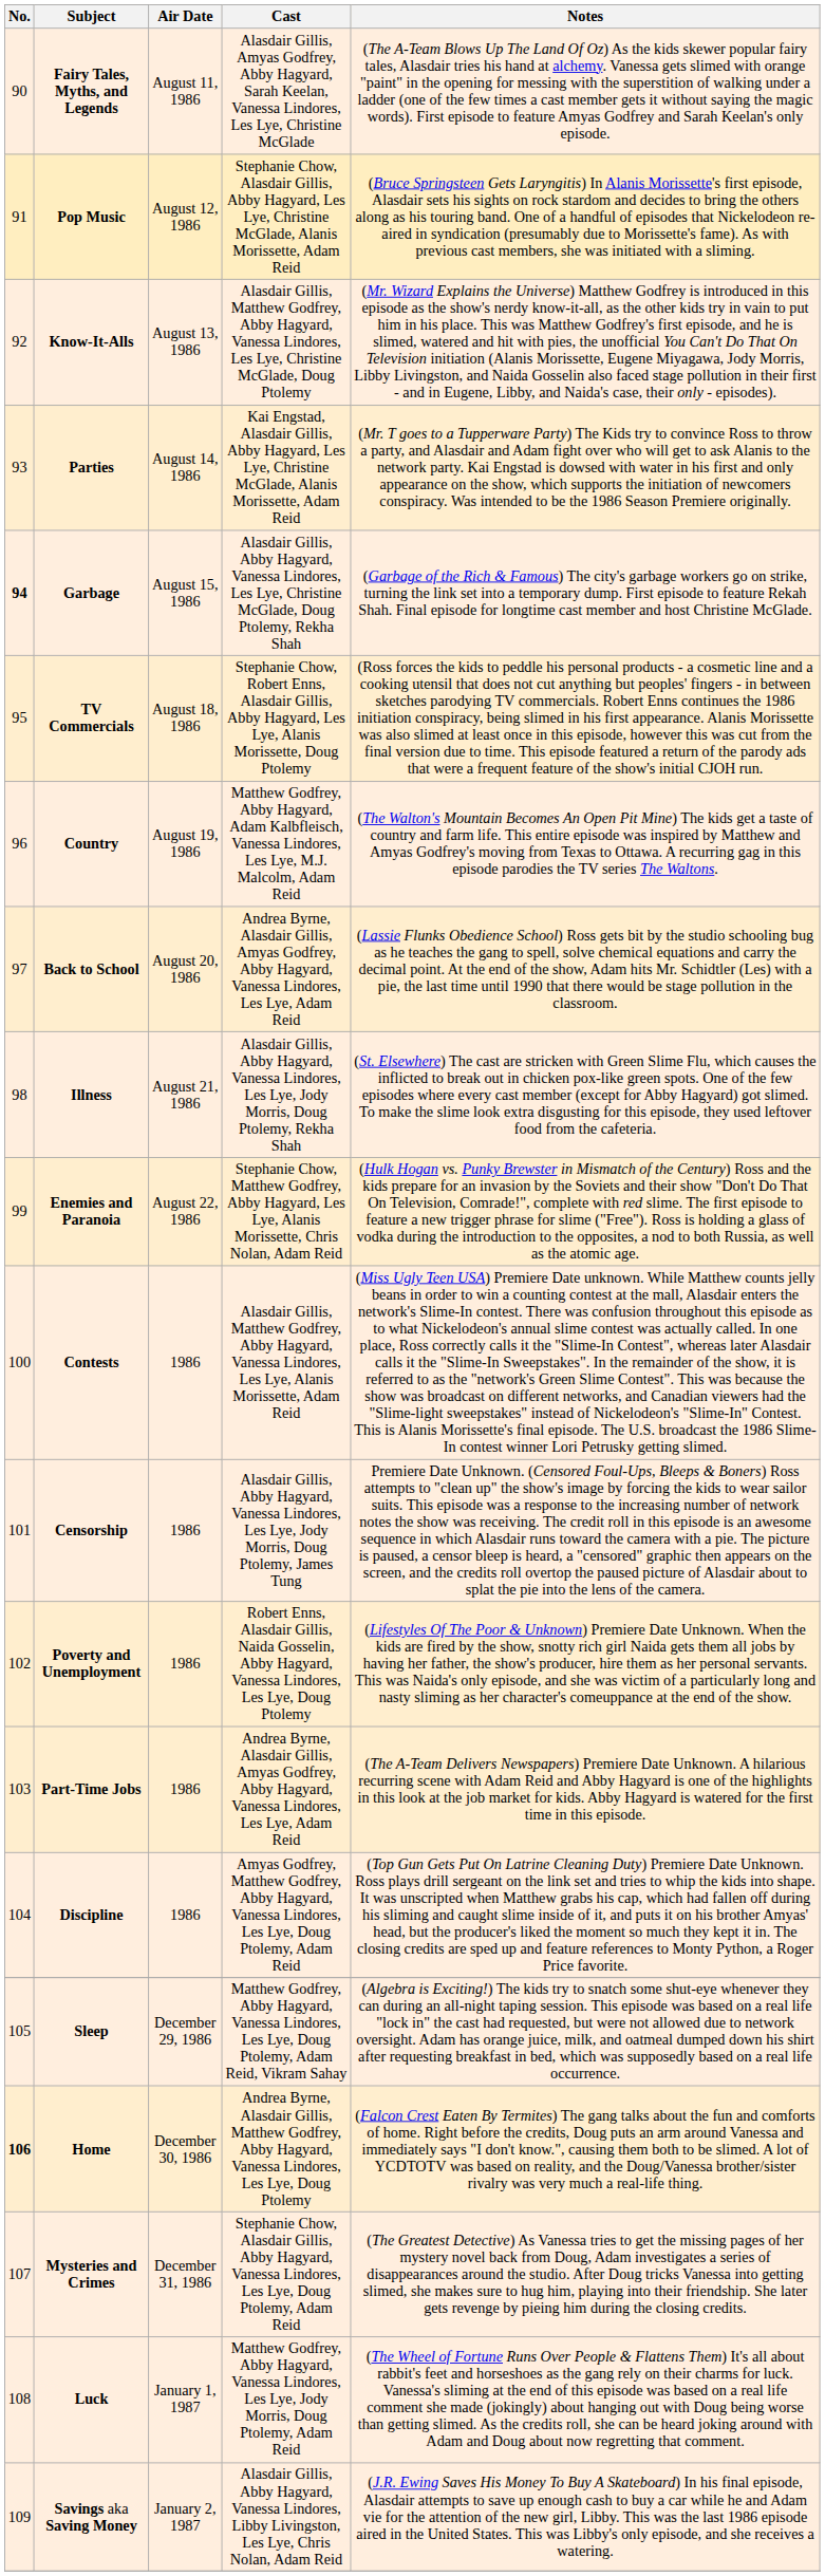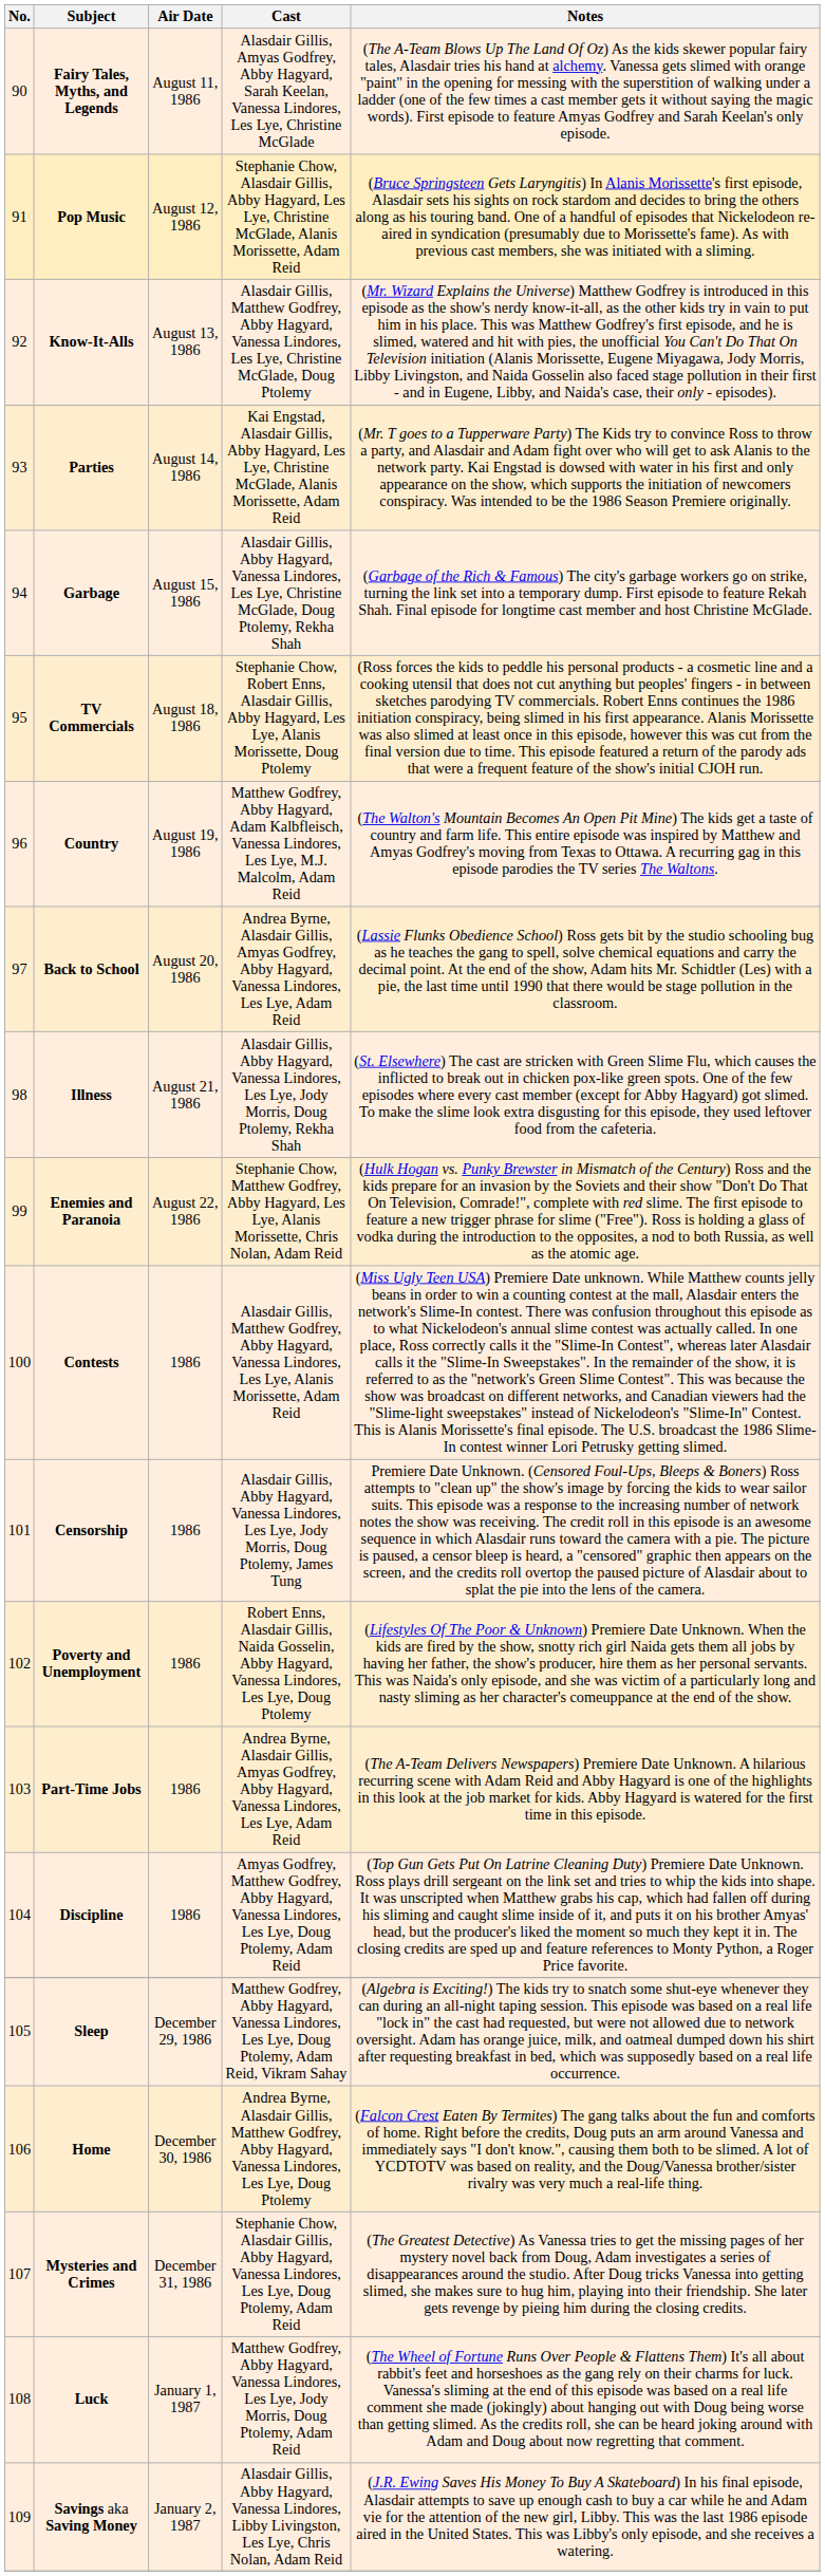Garbage | No.: bold -> normal
Home | No.: bold -> normal
